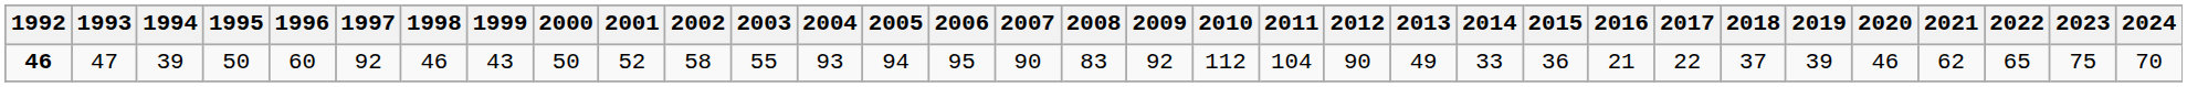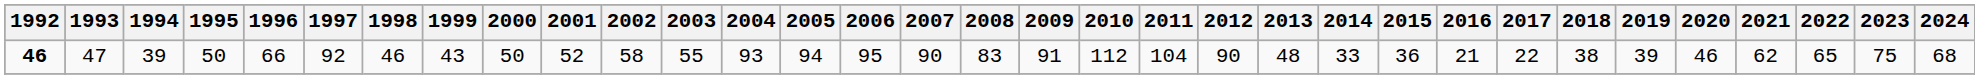row 2 | 1996: 60 -> 66
row 2 | 2009: 92 -> 91
row 2 | 2013: 49 -> 48
row 2 | 2018: 37 -> 38
row 2 | 2024: 70 -> 68
